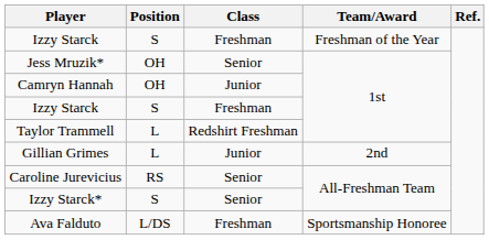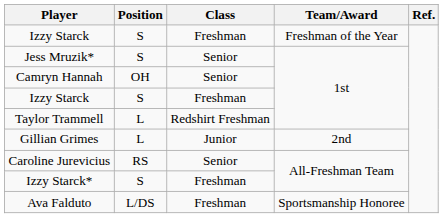Jess Mruzik* | Position: OH -> S
Camryn Hannah | Class: Junior -> Senior
Izzy Starck* | Class: Senior -> Freshman
